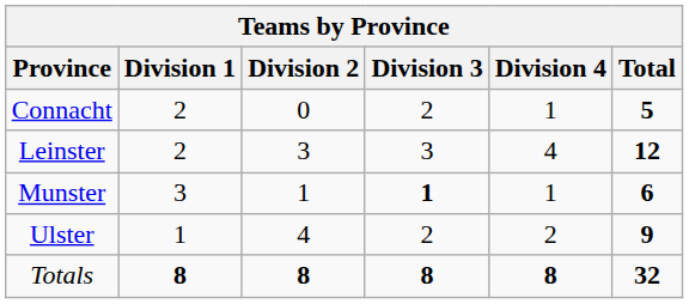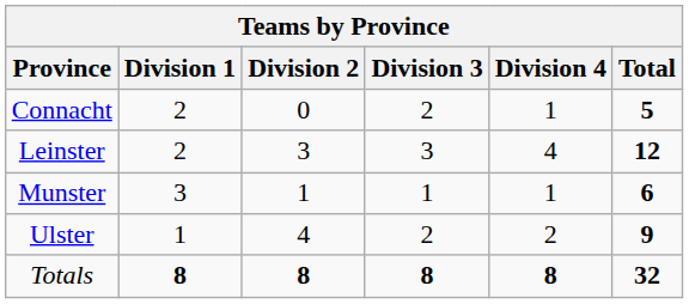Munster | Division 3: bold -> normal
